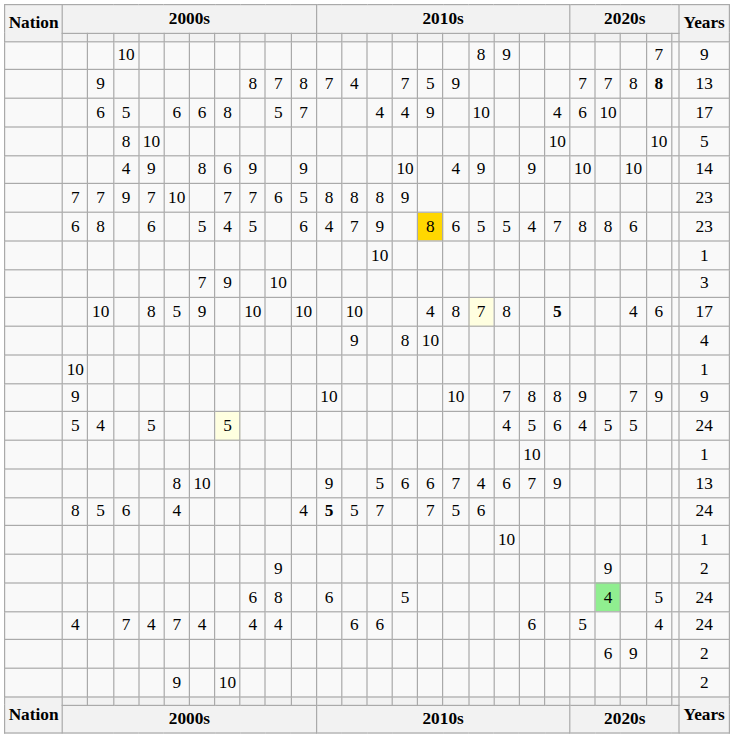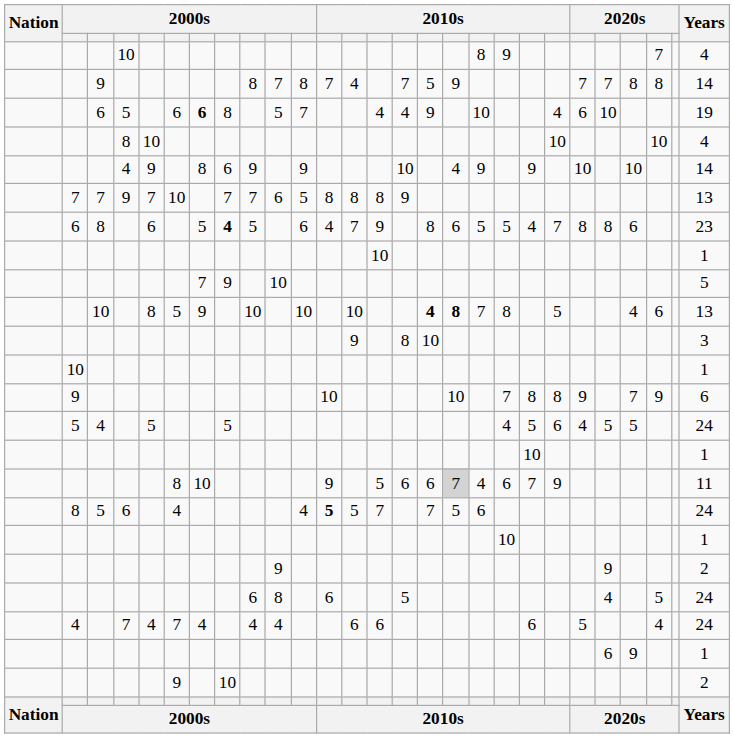row 3 | Years: 9 -> 4
row 4 | column 25: bold -> normal
row 4 | Years: 13 -> 14
row 5 | column 7: normal -> bold
row 5 | Years: 17 -> 19
row 6 | Years: 5 -> 4
row 8 | Years: 23 -> 13
row 9 | column 8: normal -> bold
row 9 | column 16: gold background -> no background
row 11 | Years: 3 -> 5
row 12 | column 16: normal -> bold
row 12 | column 17: normal -> bold
row 12 | column 18: lightyellow background -> no background
row 12 | column 21: bold -> normal
row 12 | Years: 17 -> 13
row 13 | Years: 4 -> 3
row 15 | Years: 9 -> 6
row 16 | column 8: lightyellow background -> no background
row 18 | column 17: no background -> lightgrey background
row 18 | Years: 13 -> 11
row 22 | column 23: lightgreen background -> no background
row 24 | Years: 2 -> 1
